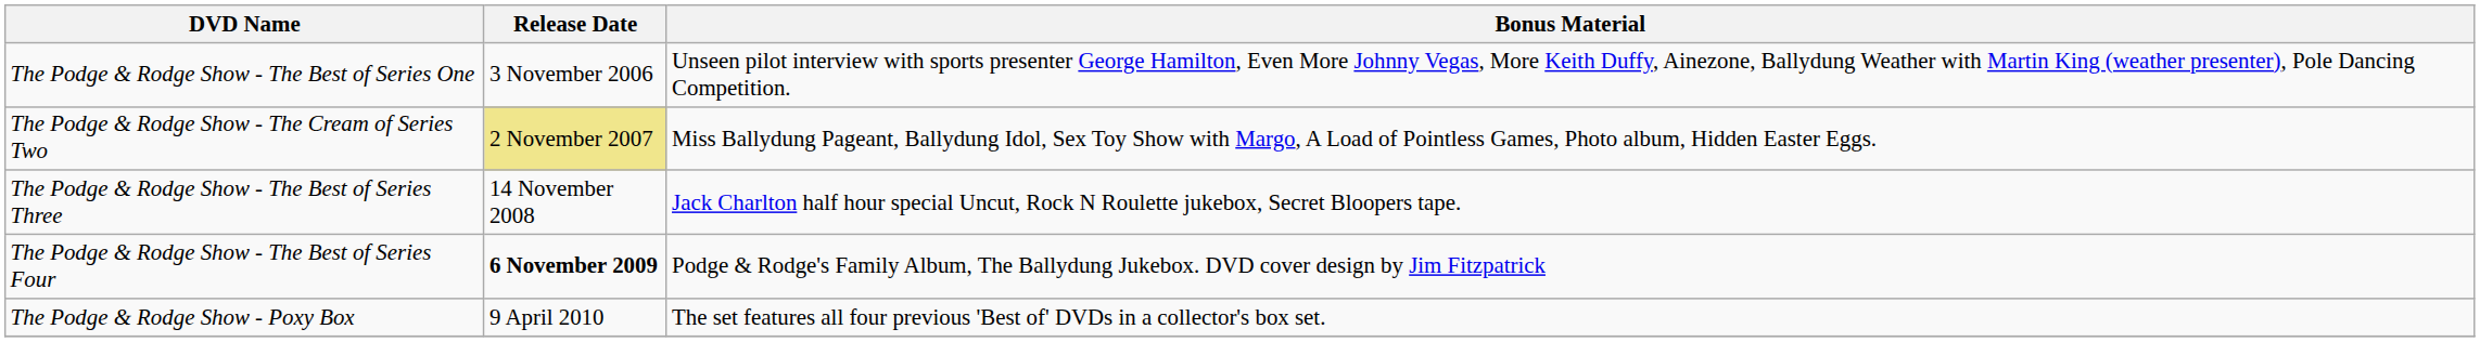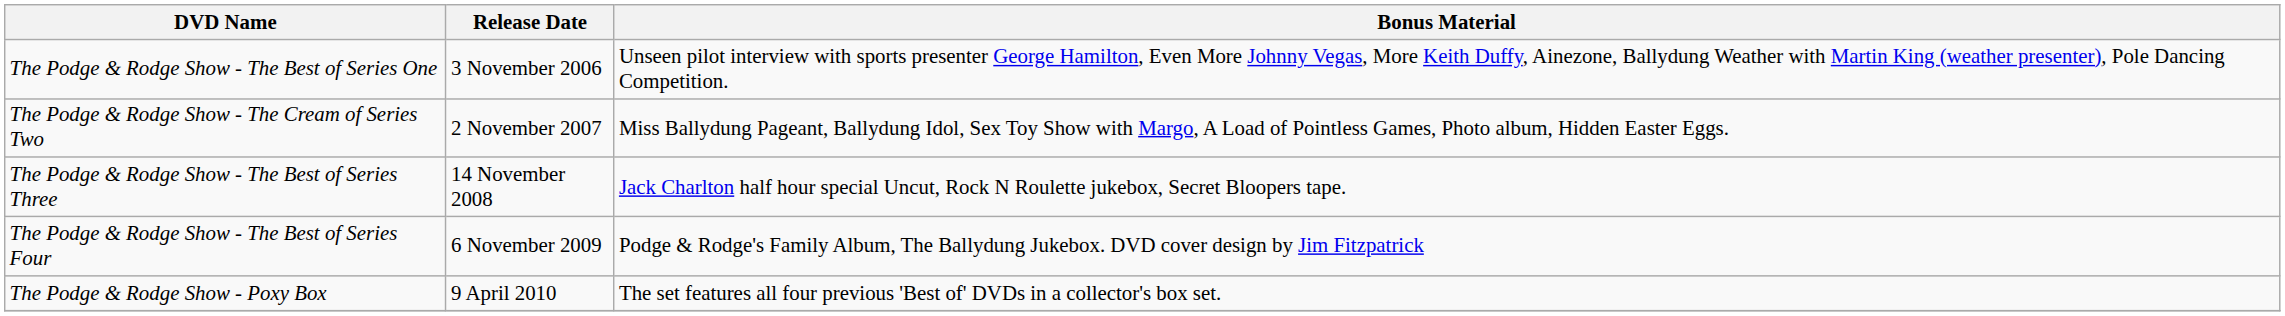The Podge & Rodge Show - The Cream of Series Two | Release Date: khaki background -> no background
The Podge & Rodge Show - The Best of Series Four | Release Date: bold -> normal
